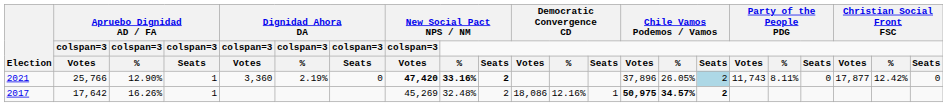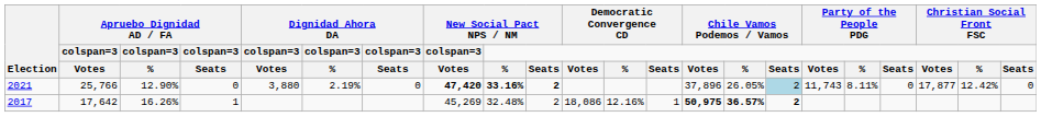2021 | Apruebo Dignidad AD / FA / colspan=3 / Seats: 1 -> 0
2021 | Dignidad Ahora DA / colspan=3 / Votes: 3,360 -> 3,880
2017 | Chile Vamos Podemos / Vamos / %: 34.57% -> 36.57%
